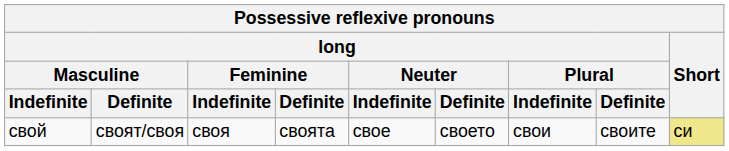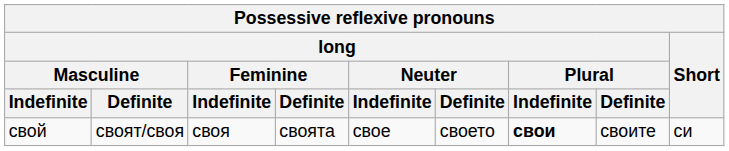свой | long / Plural / Indefinite: normal -> bold
свой | Short: khaki background -> no background
